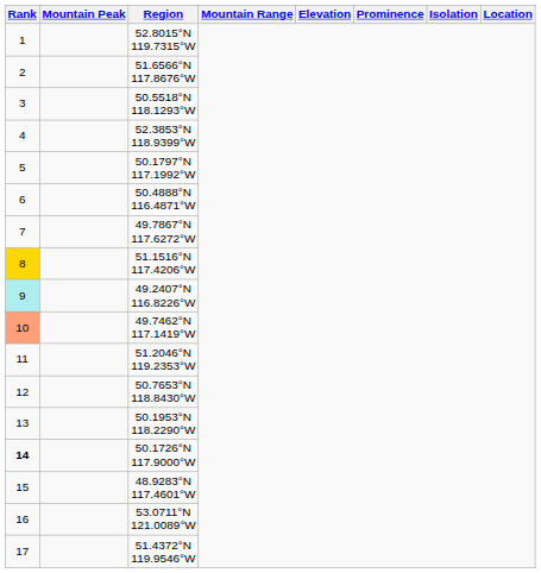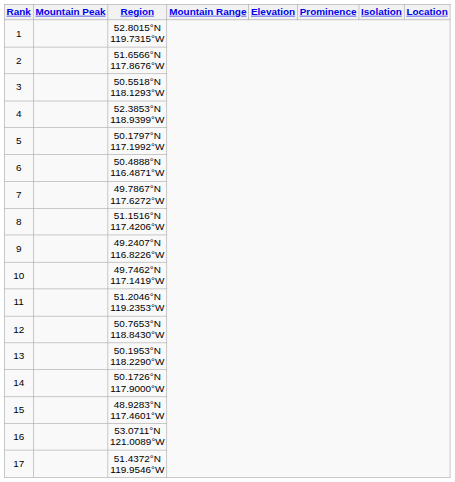51.1516°N 117.4206°W | Rank: gold background -> no background
49.2407°N 116.8226°W | Rank: paleturquoise background -> no background
49.7462°N 117.1419°W | Rank: lightsalmon background -> no background
50.1726°N 117.9000°W | Rank: bold -> normal
